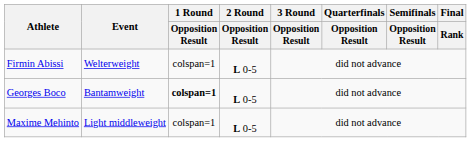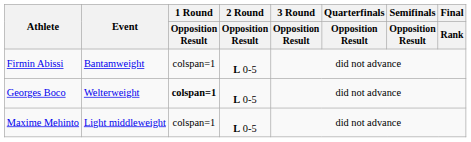Firmin Abissi | Event: Welterweight -> Bantamweight
Georges Boco | Event: Bantamweight -> Welterweight
